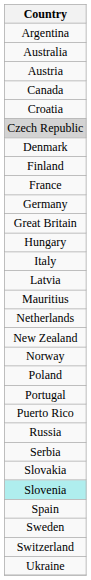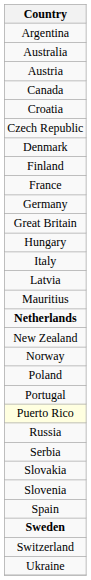row 7 | column 1: lightgrey background -> no background
row 17 | column 1: normal -> bold
row 22 | column 1: no background -> lightyellow background
row 26 | column 1: paleturquoise background -> no background
row 28 | column 1: normal -> bold
